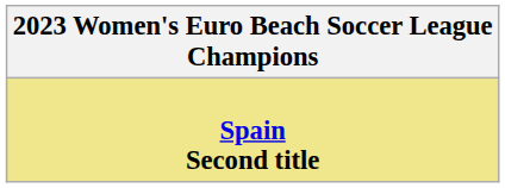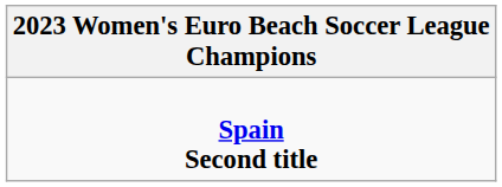row 2 | column 1: khaki background -> no background
